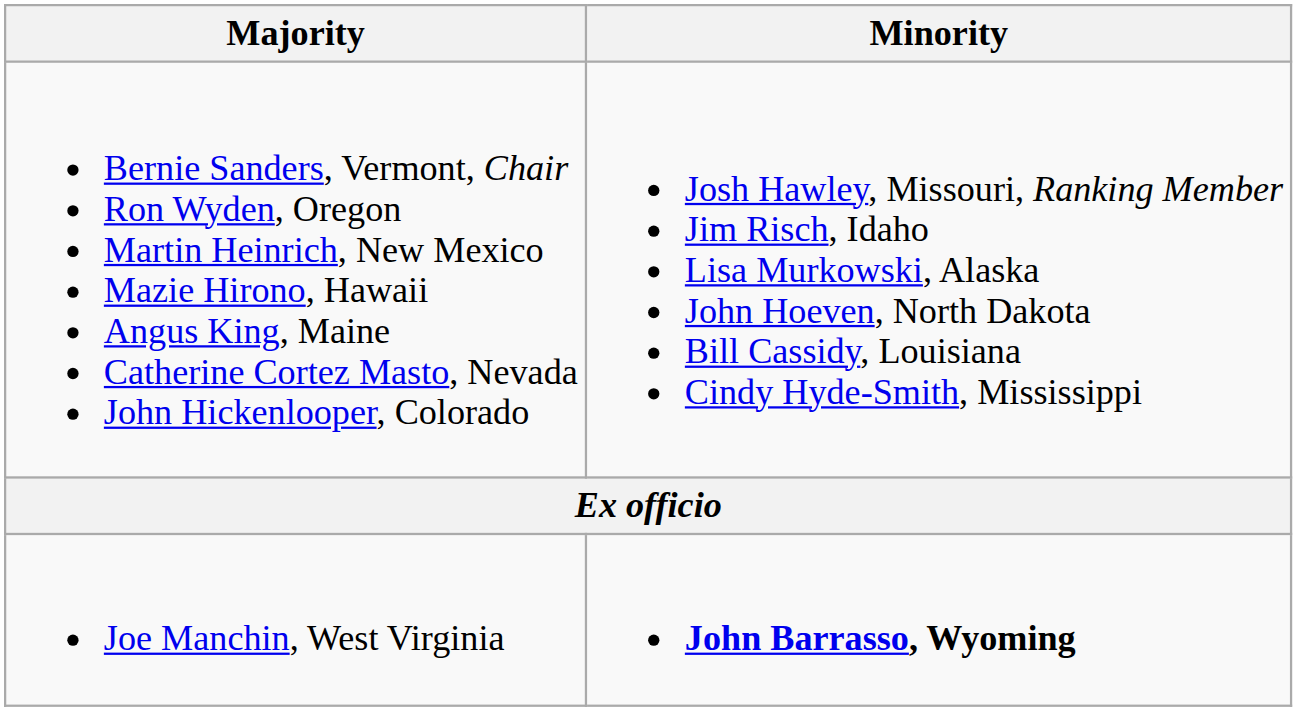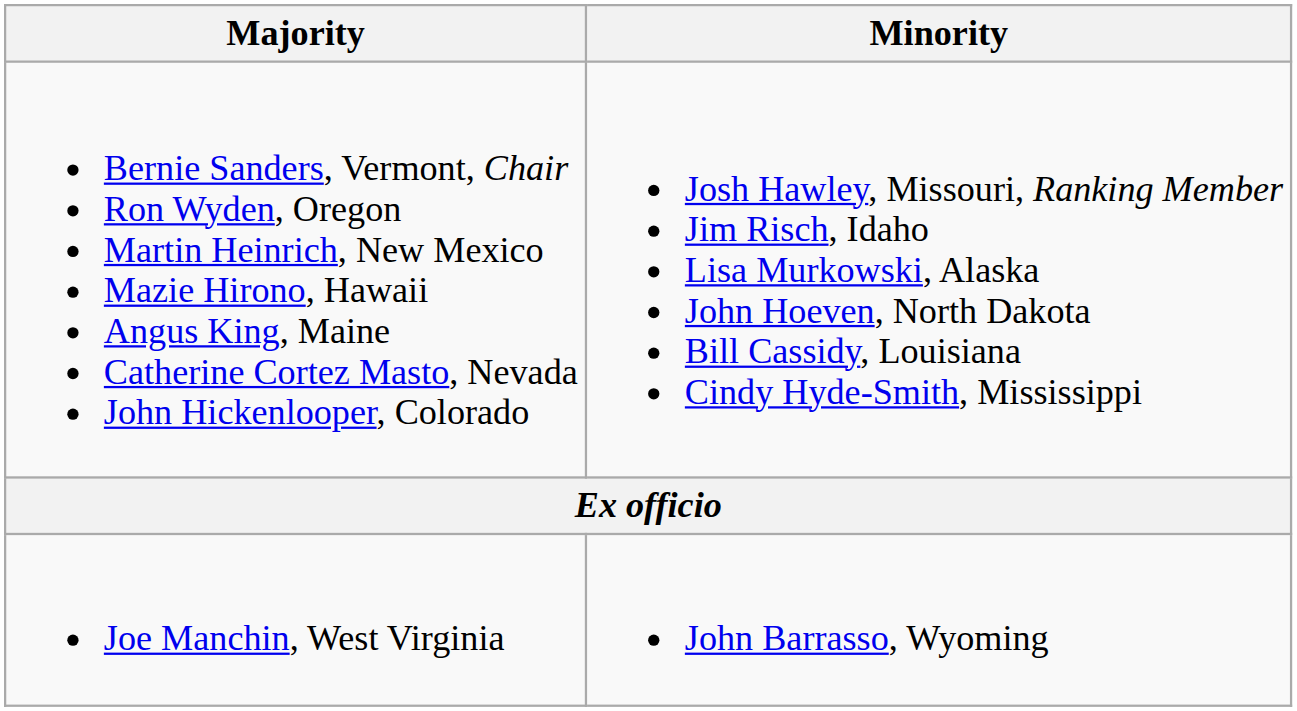Joe Manchin, West Virginia | Minority: bold -> normal
